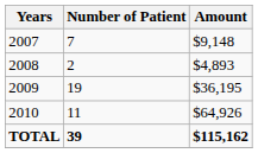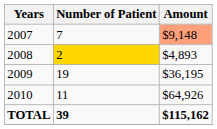2007 | Amount: no background -> lightsalmon background
2008 | Number of Patient: no background -> gold background
